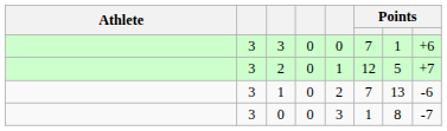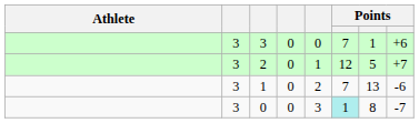row 6 | column 6: no background -> paleturquoise background
